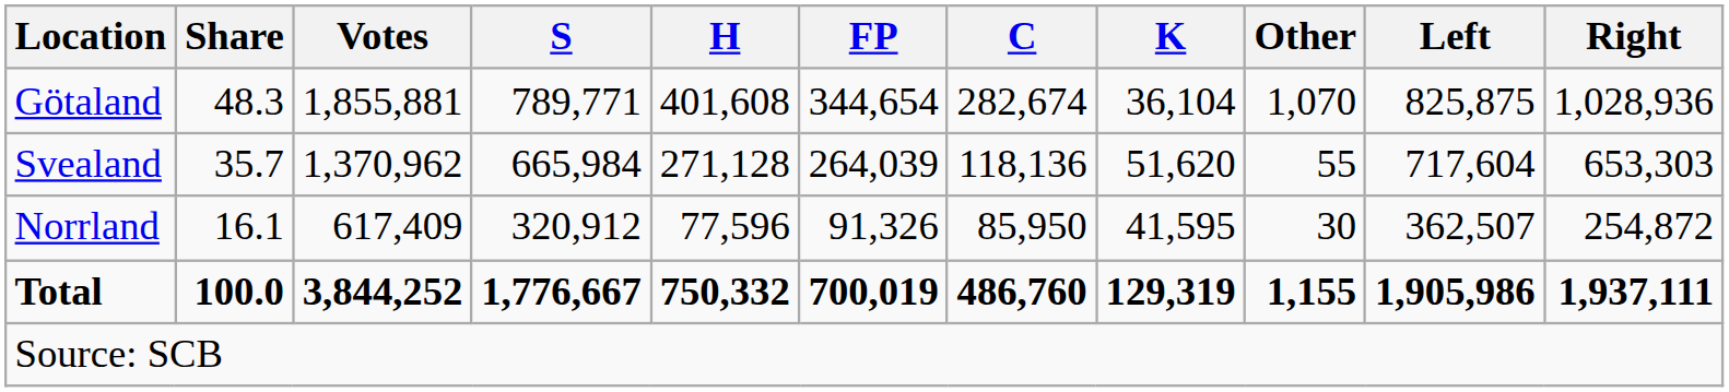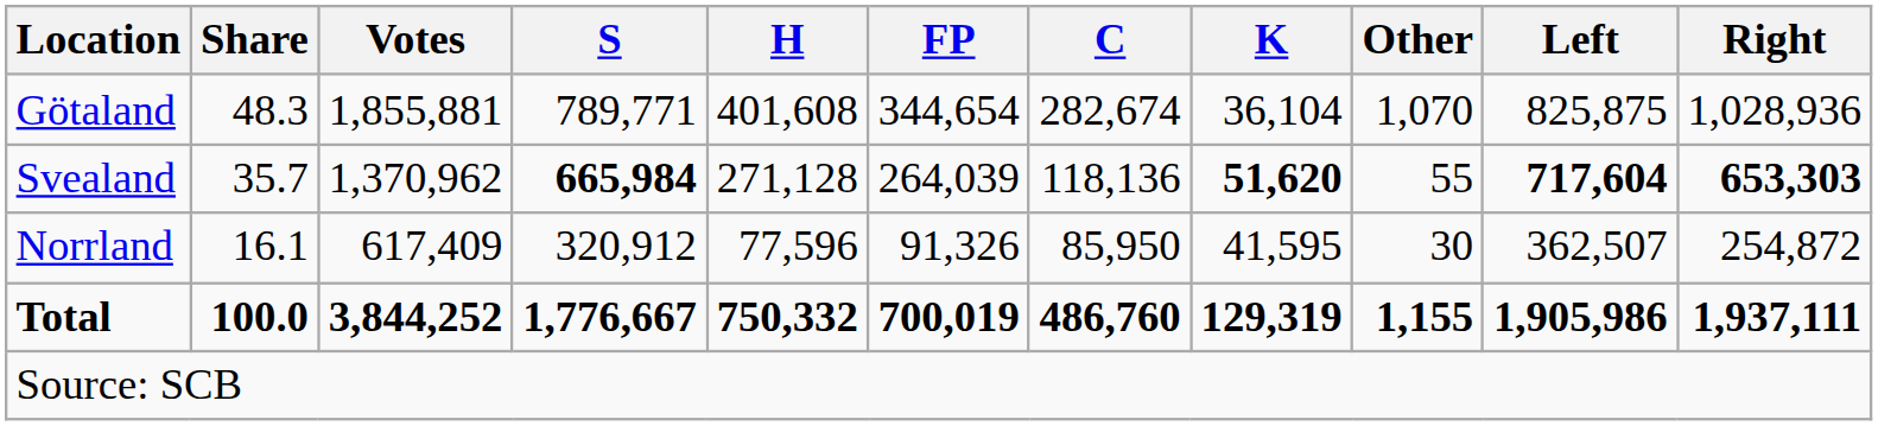Svealand | S: normal -> bold
Svealand | K: normal -> bold
Svealand | Left: normal -> bold
Svealand | Right: normal -> bold
